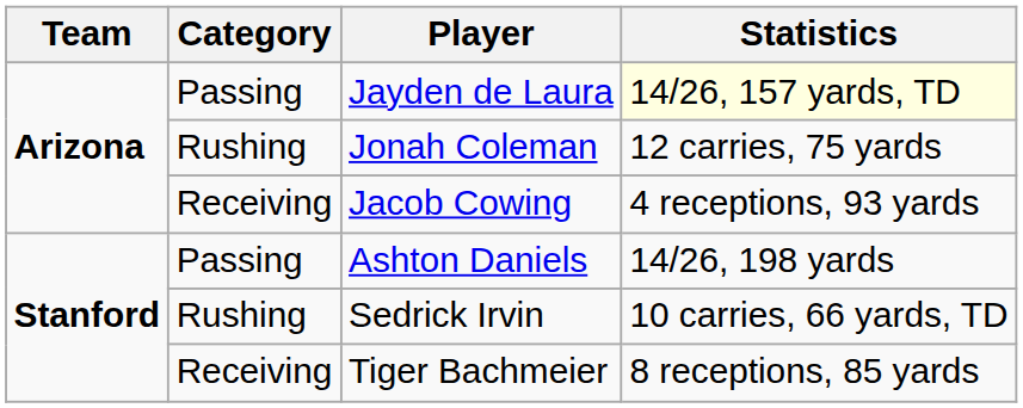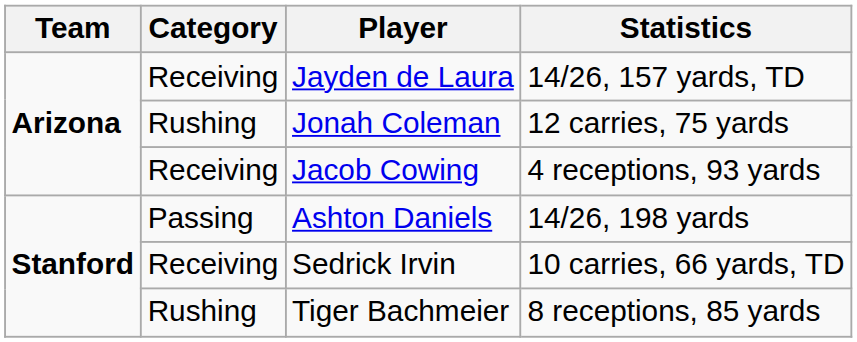Jayden de Laura | Category: Passing -> Receiving
Jayden de Laura | Statistics: lightyellow background -> no background
Sedrick Irvin | Category: Rushing -> Receiving
Tiger Bachmeier | Category: Receiving -> Rushing
